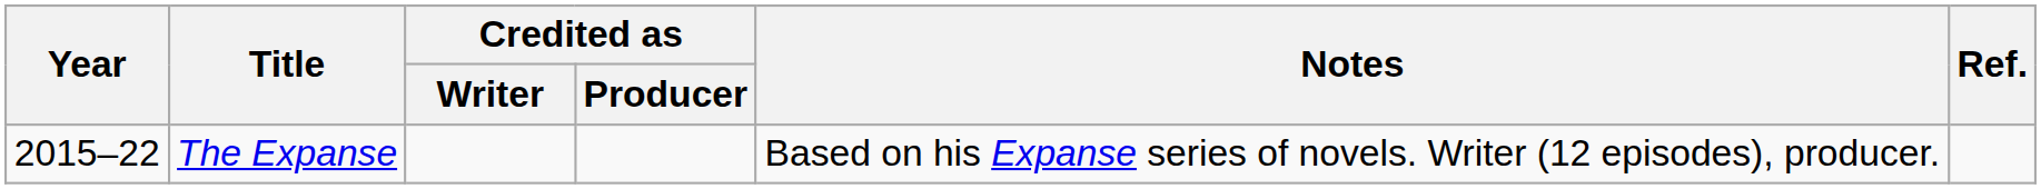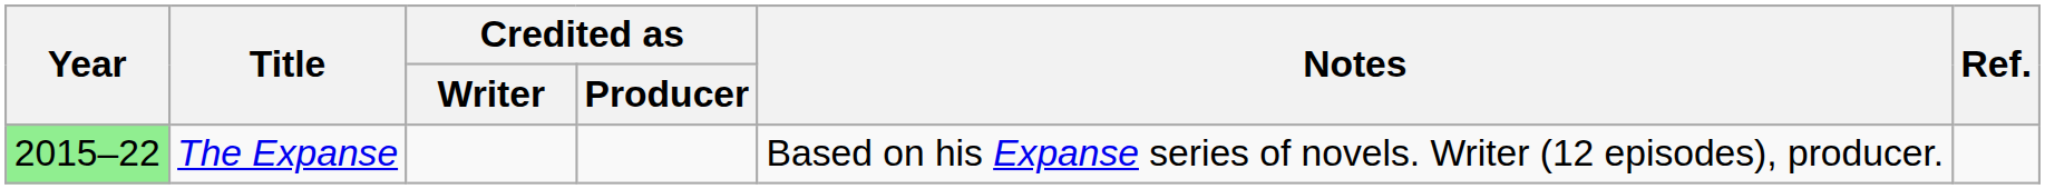The Expanse | Year: no background -> lightgreen background
